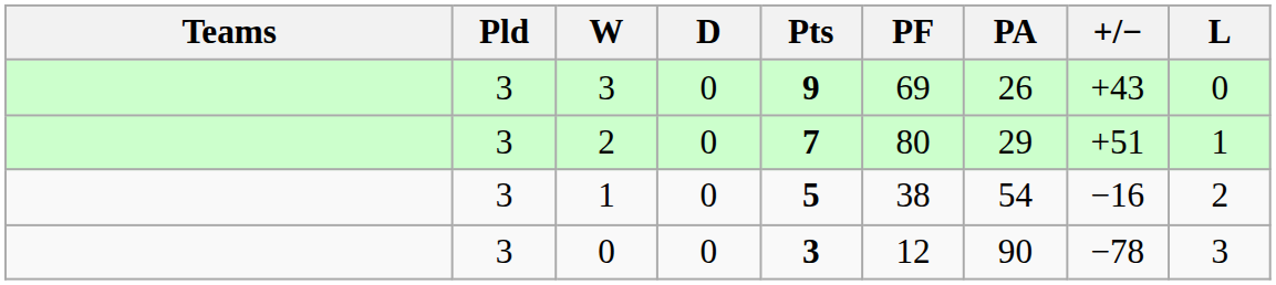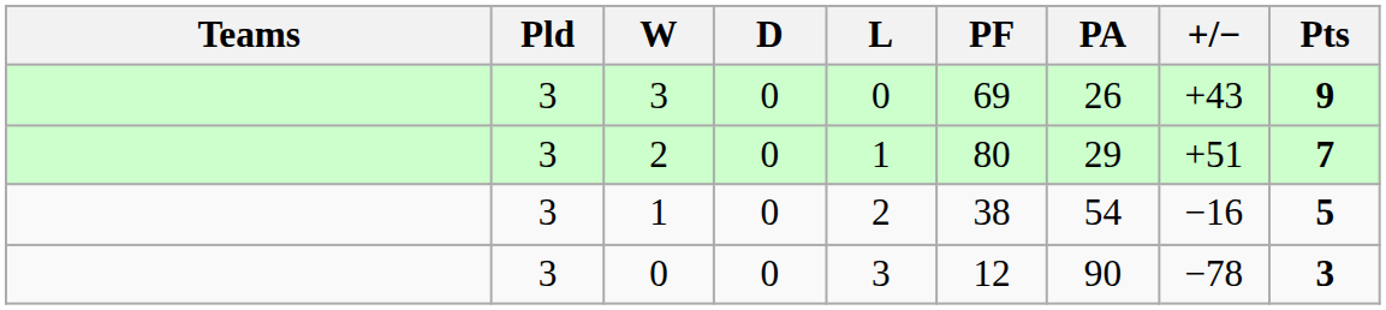columns swapped: L <-> Pts
